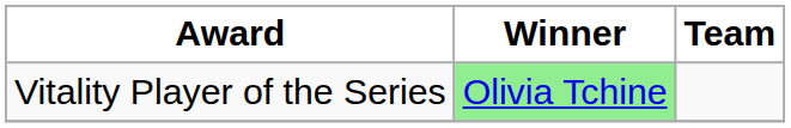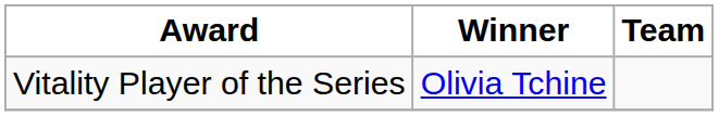Vitality Player of the Series | Winner: lightgreen background -> no background
